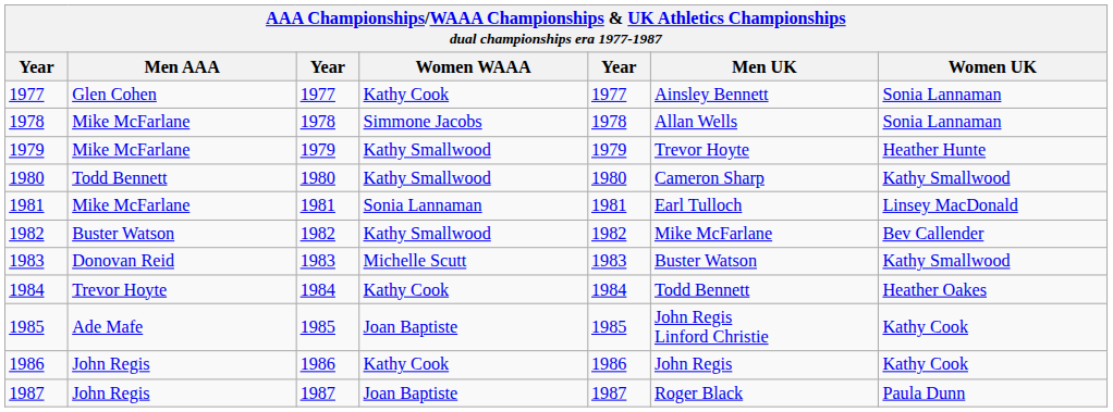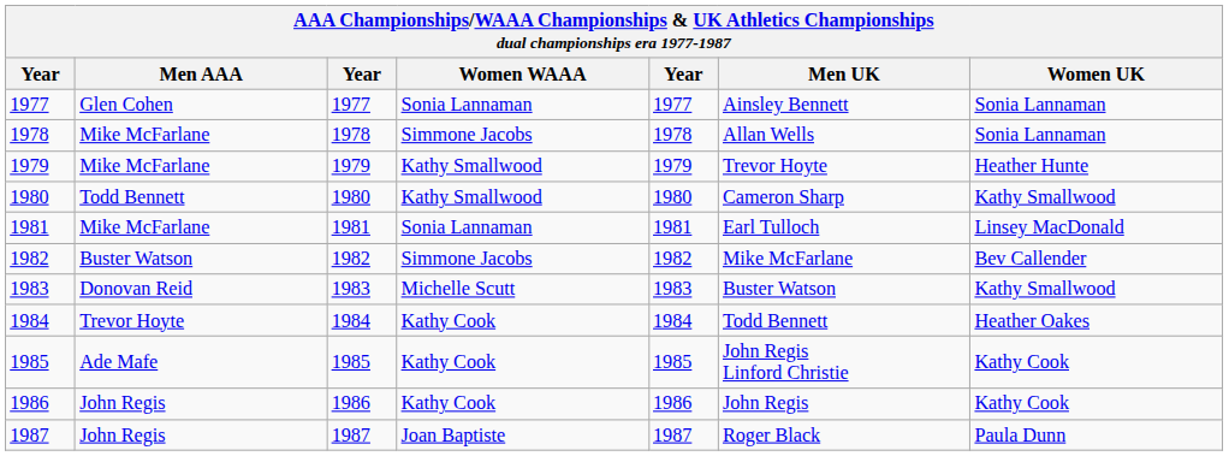row 3 | Women WAAA: Kathy Cook -> Sonia Lannaman
row 8 | Women WAAA: Kathy Smallwood -> Simmone Jacobs
row 11 | Women WAAA: Joan Baptiste -> Kathy Cook
